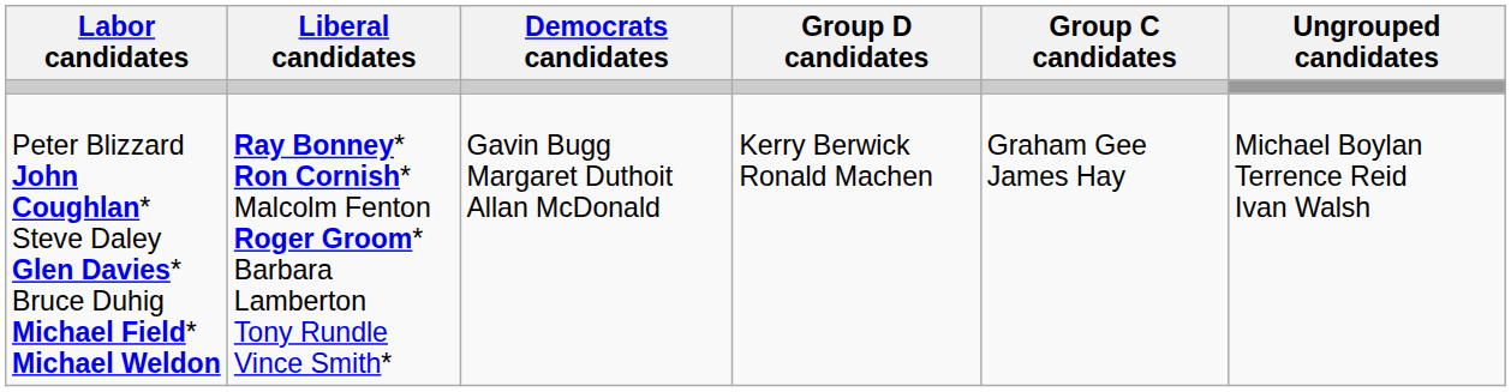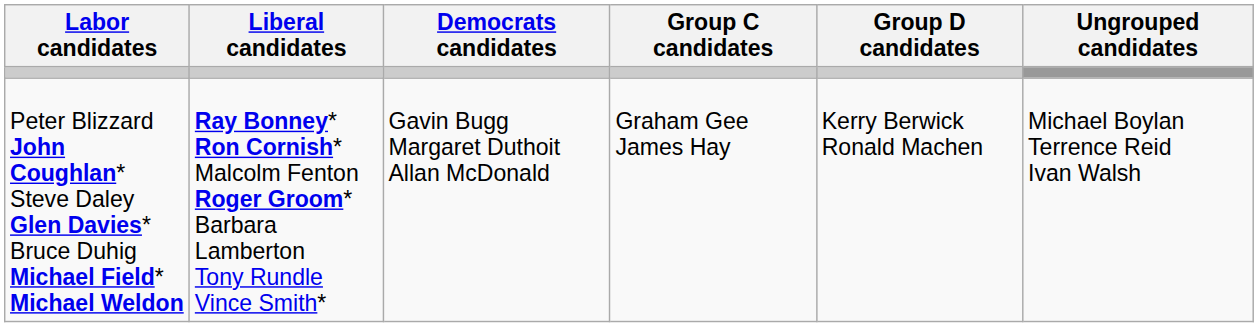columns swapped: Group C candidates <-> Group D candidates
